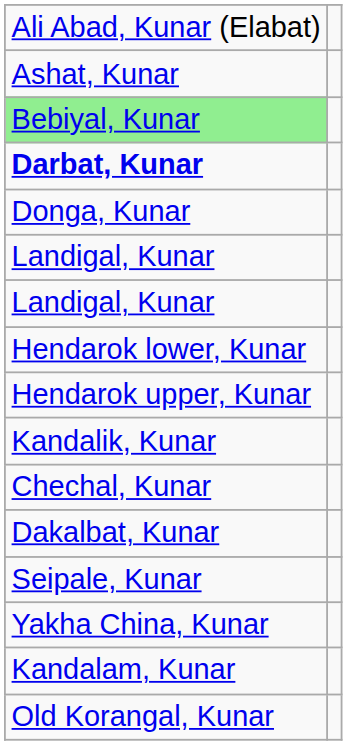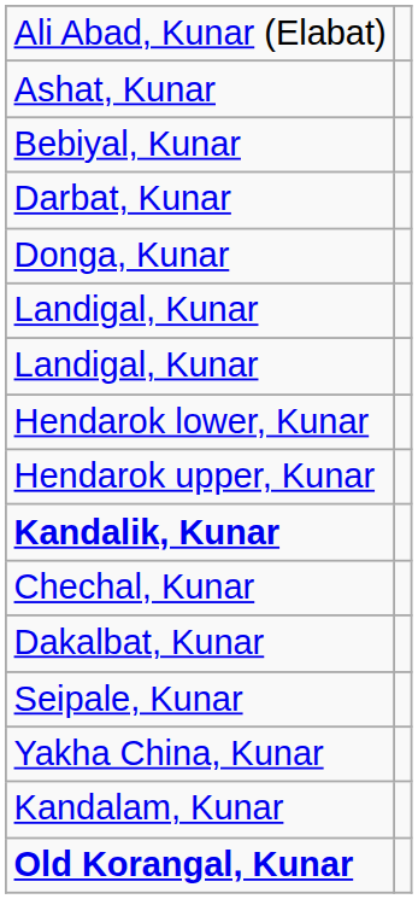row 3 | column 1: lightgreen background -> no background
row 4 | column 1: bold -> normal
row 10 | column 1: normal -> bold
row 16 | column 1: normal -> bold
